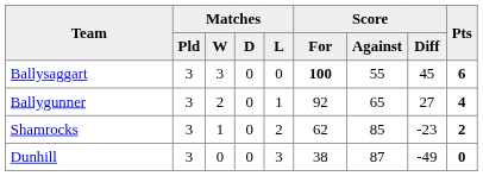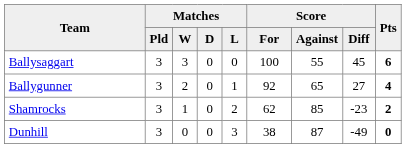Ballysaggart | Score / For: bold -> normal
